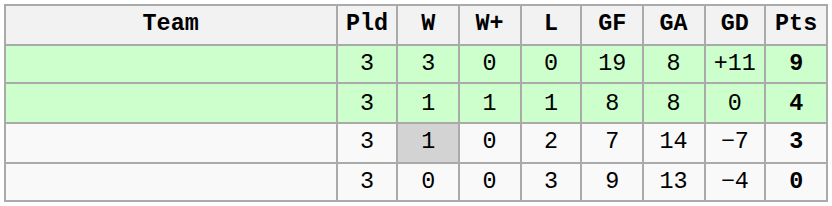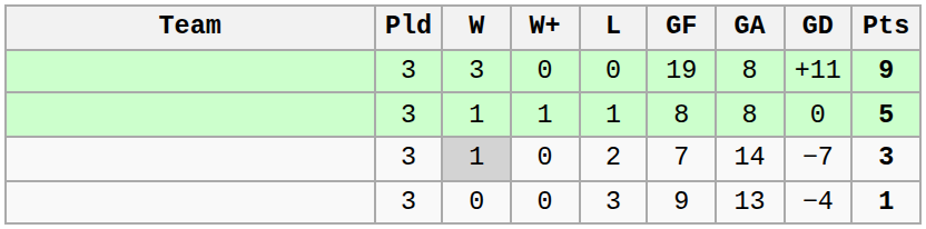row 3 | Pts: 4 -> 5
row 5 | Pts: 0 -> 1
